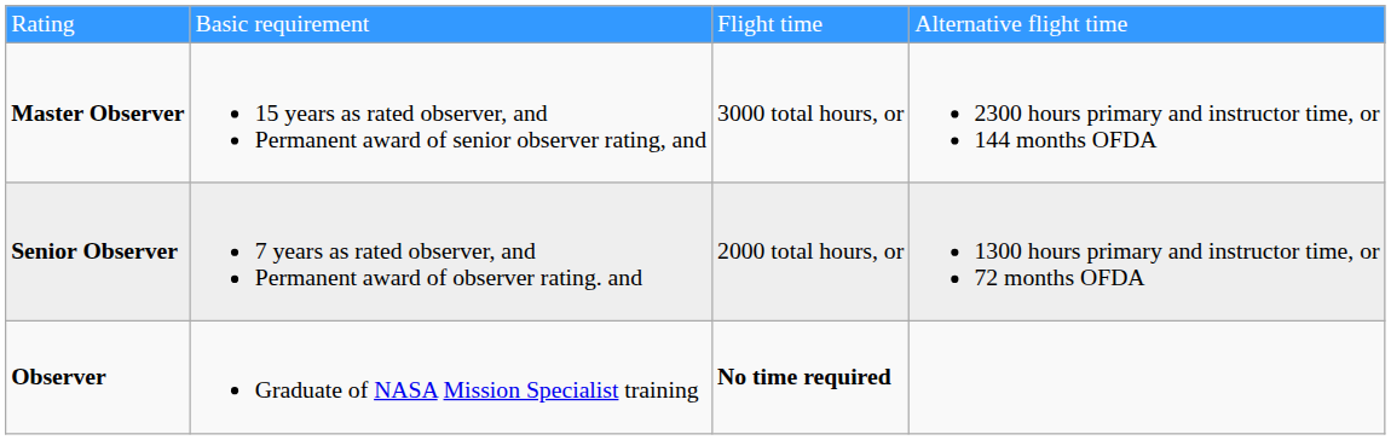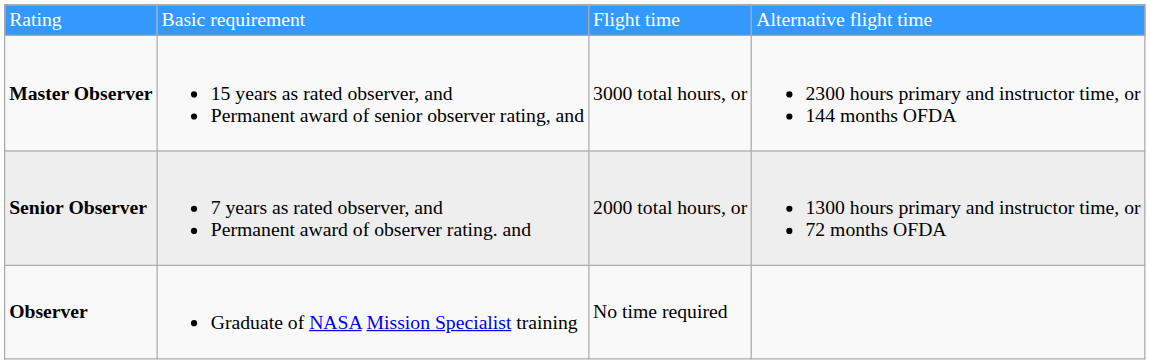Observer | column 3: bold -> normal
